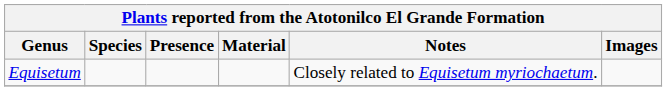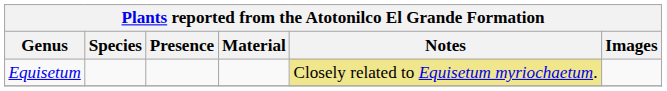Equisetum | Notes: no background -> khaki background
